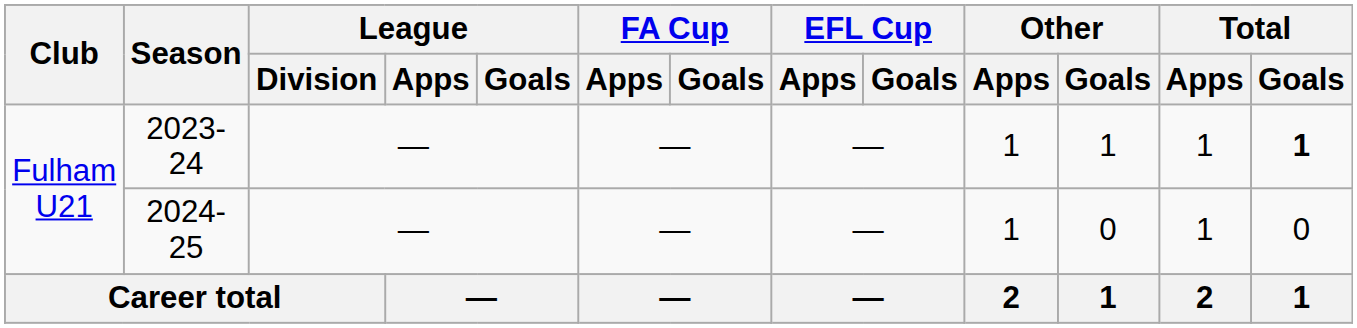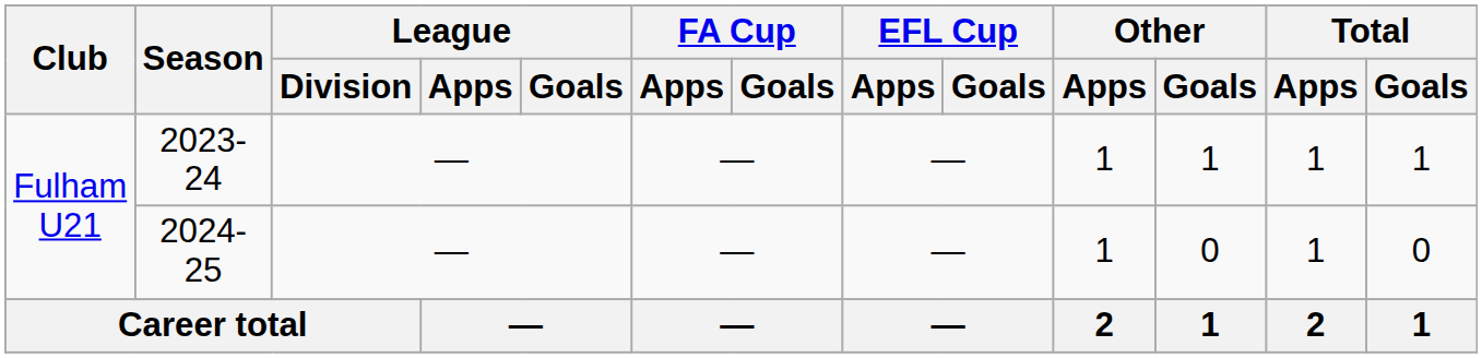2023-24 | Total / Goals: bold -> normal
